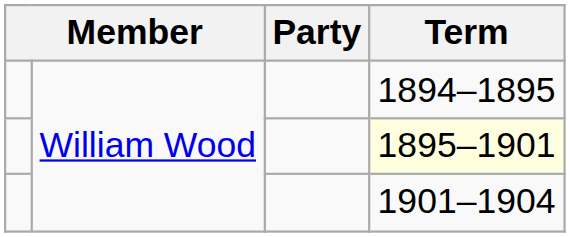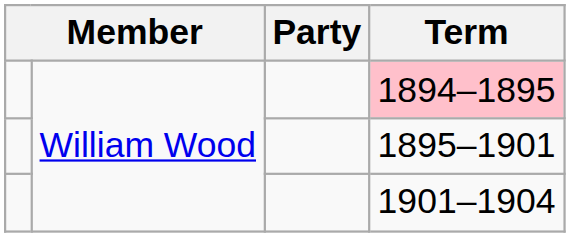1894–1895 | Term: no background -> pink background
1895–1901 | Term: lightyellow background -> no background
